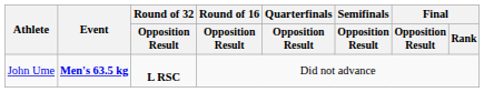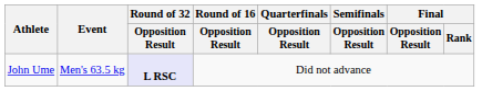John Ume | Event: bold -> normal
John Ume | Round of 32 / Opposition Result: no background -> lavender background
